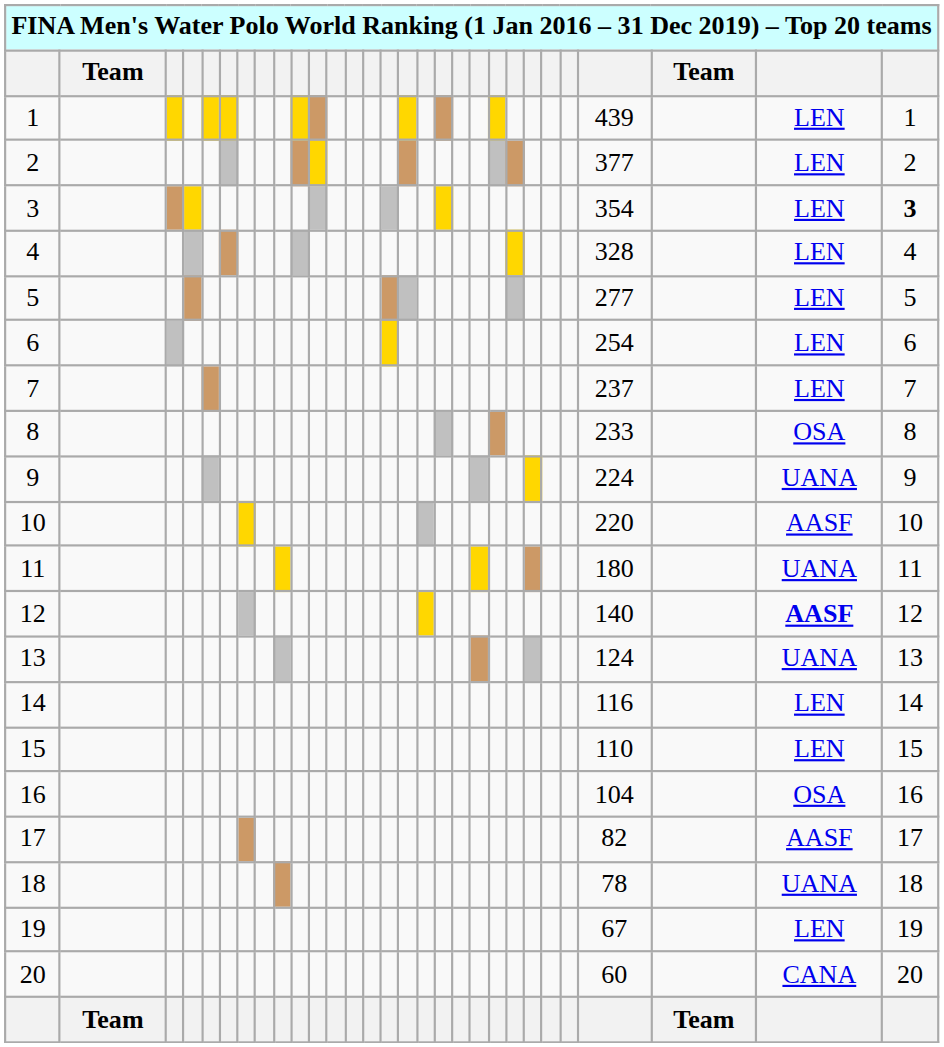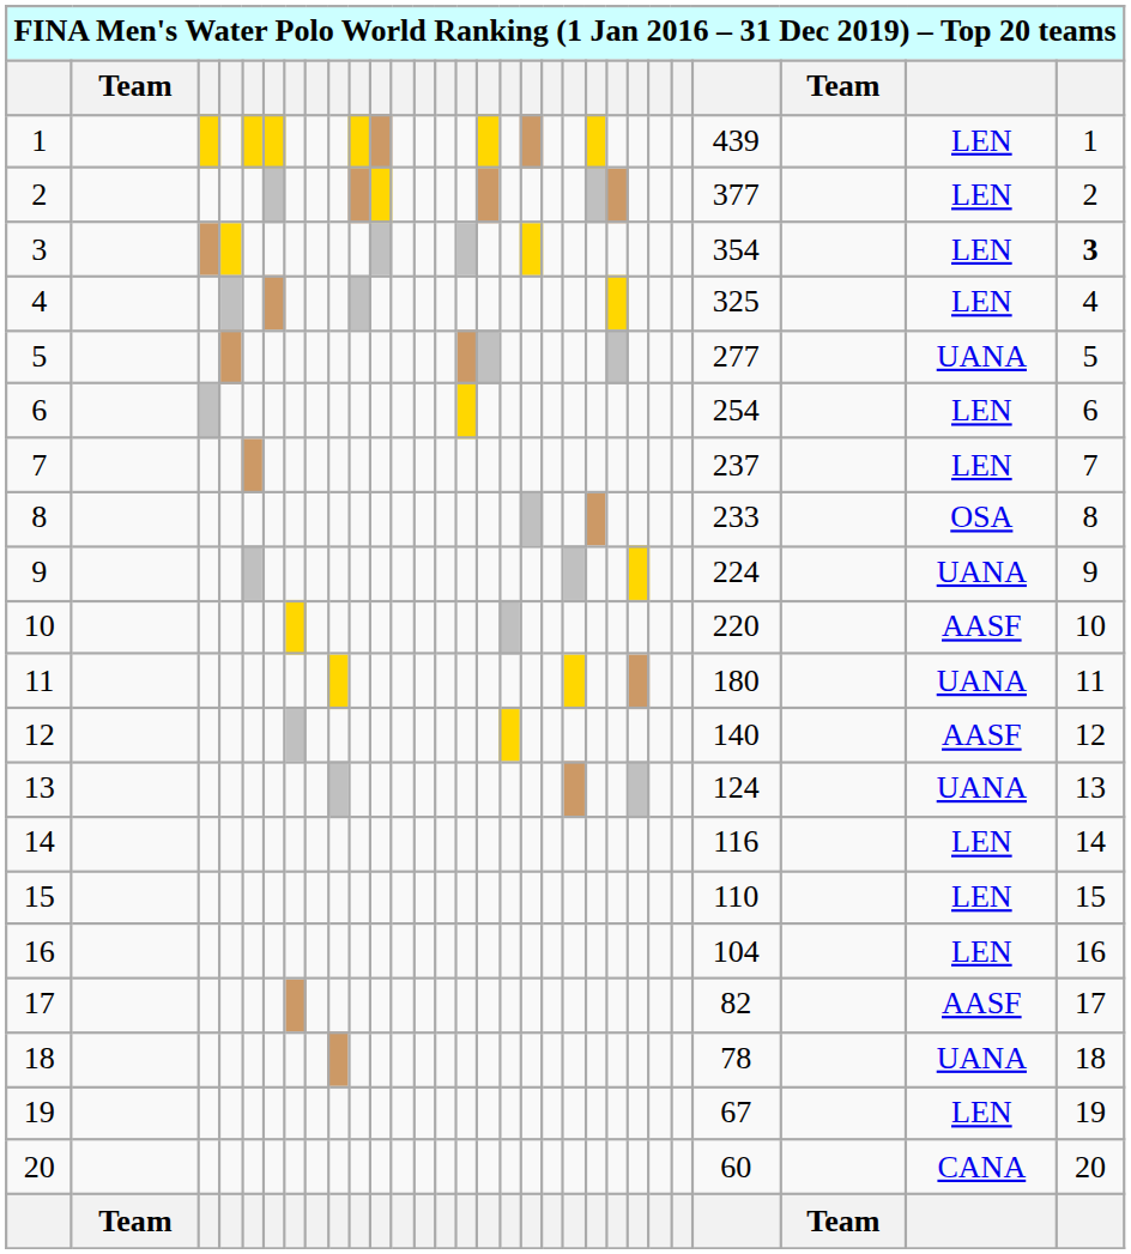row 6 | column 26: 328 -> 325
row 7 | column 28: LEN -> UANA
row 14 | column 28: bold -> normal
row 18 | column 28: OSA -> LEN
